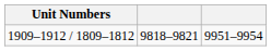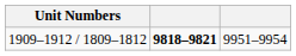1909–1912 / 1809–1812 | column 2: normal -> bold
